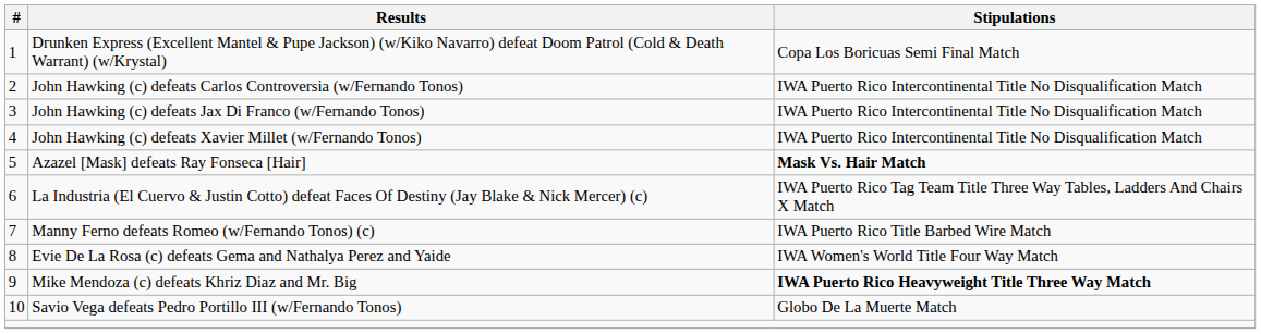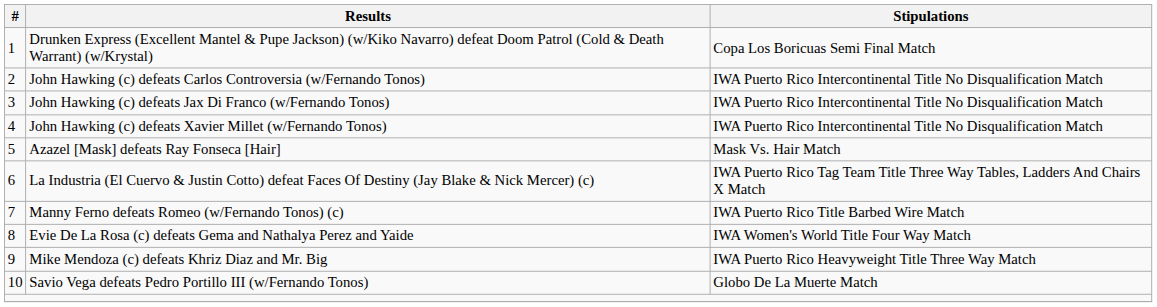Azazel [Mask] defeats Ray Fonseca [Hair] | Stipulations: bold -> normal
Mike Mendoza (c) defeats Khriz Diaz and Mr. Big | Stipulations: bold -> normal
